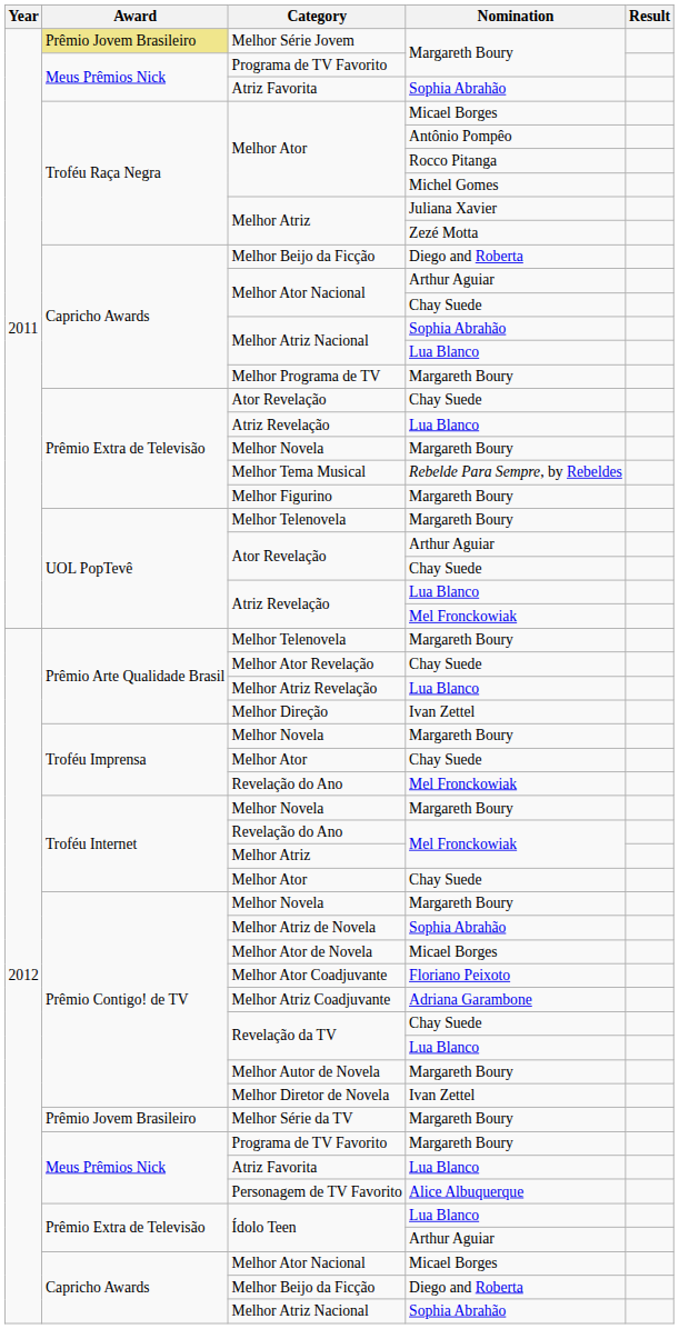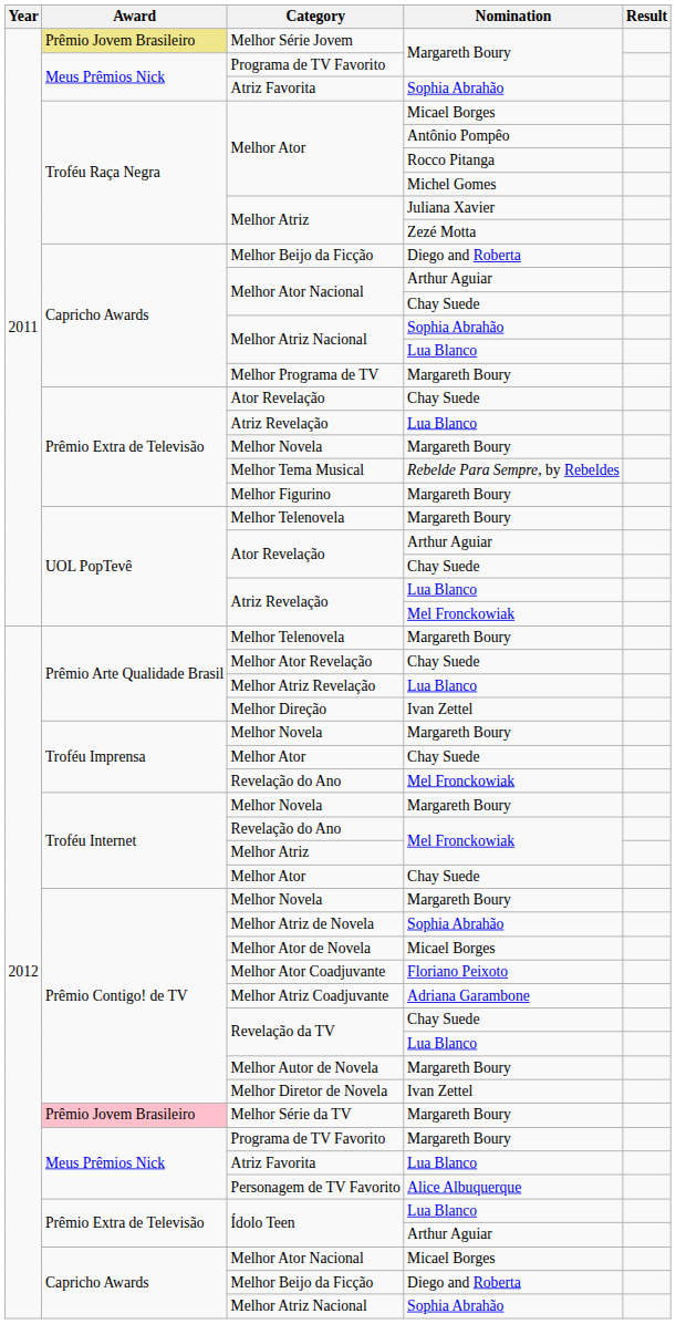Melhor Série da TV | Award: no background -> pink background
